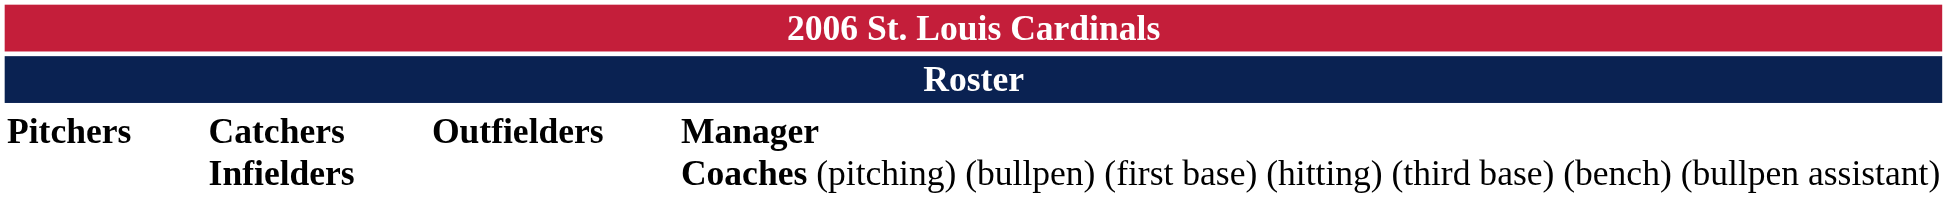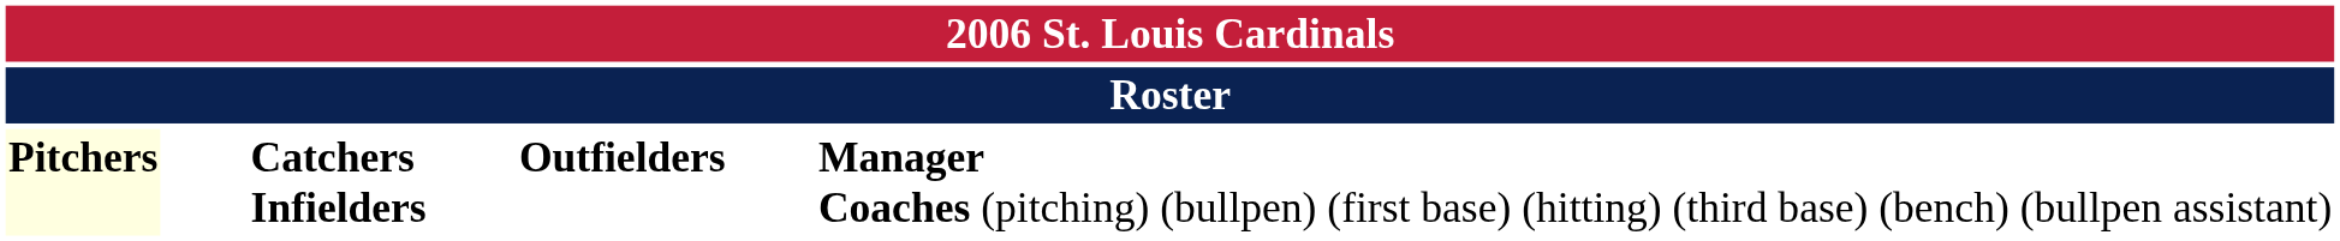Pitchers | column 1: no background -> lightyellow background
